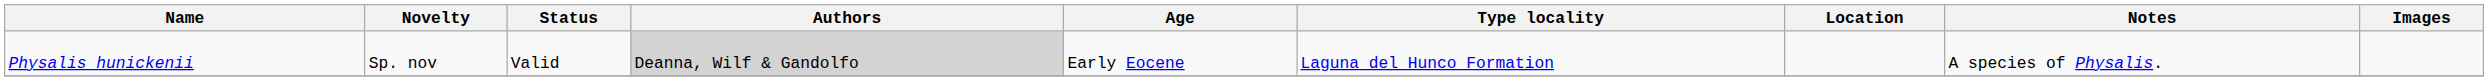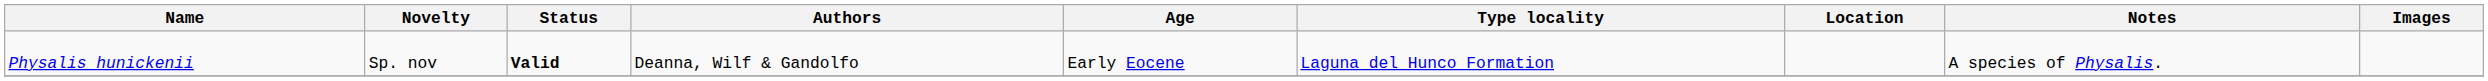Physalis hunickenii | Status: normal -> bold
Physalis hunickenii | Authors: lightgrey background -> no background
